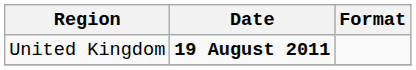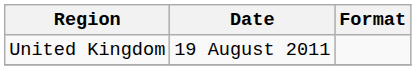United Kingdom | Date: bold -> normal
